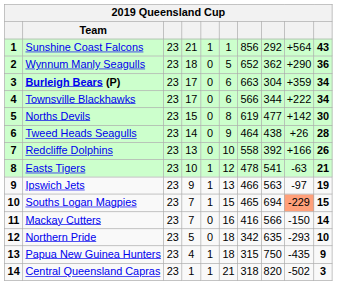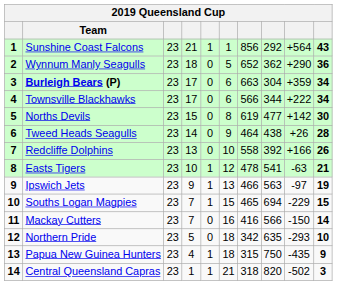Souths Logan Magpies | column 9: lightsalmon background -> no background
